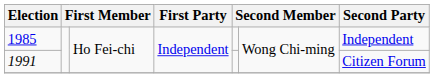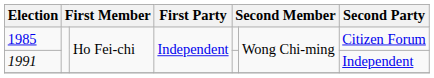1985 | Second Party: Independent -> Citizen Forum
1991 | Second Party: Citizen Forum -> Independent
